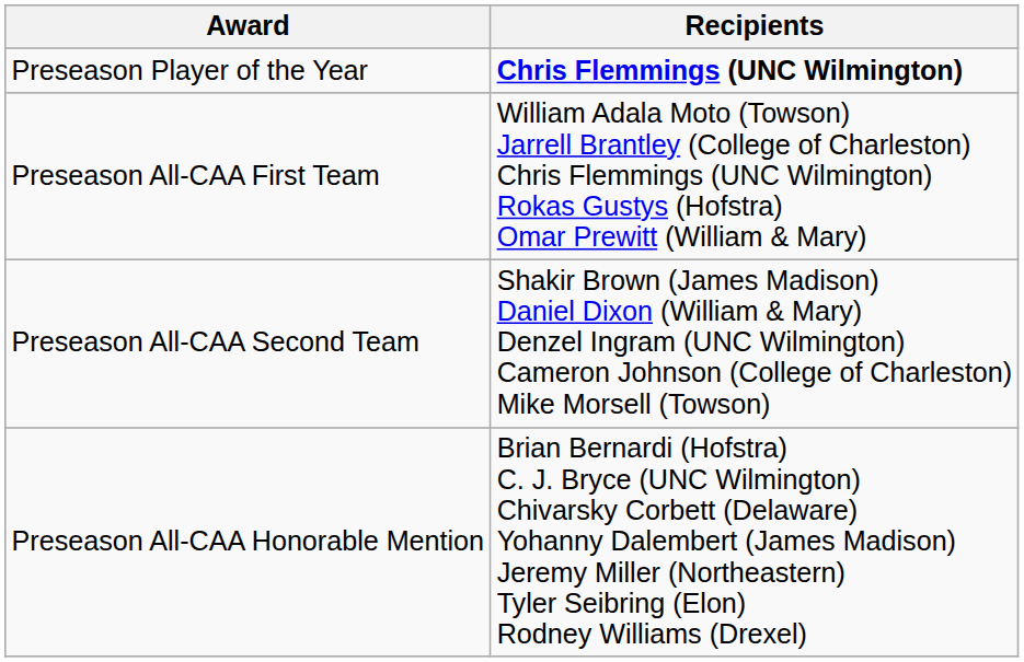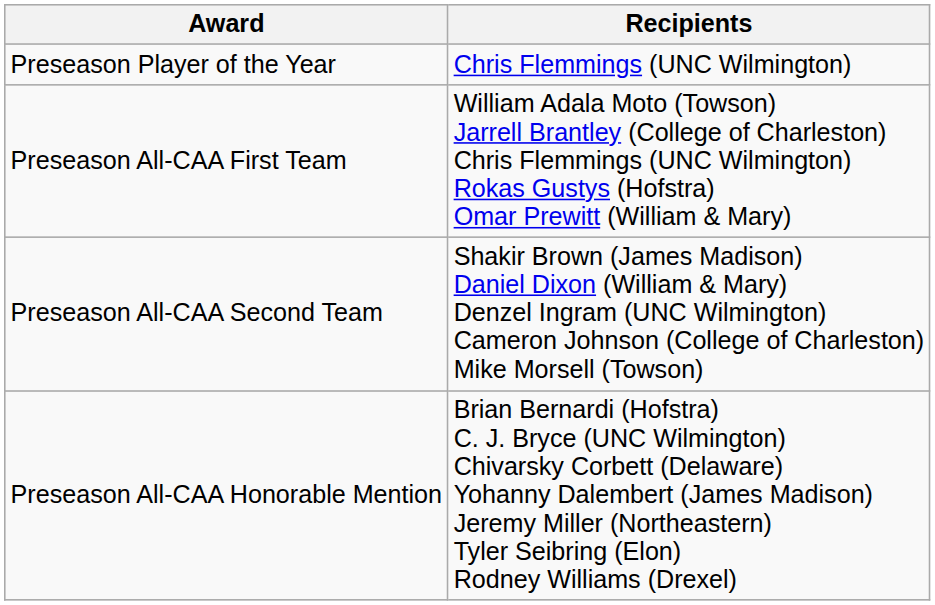Preseason Player of the Year | Recipients: bold -> normal
